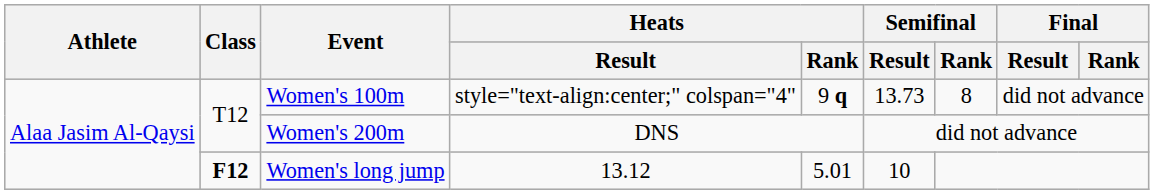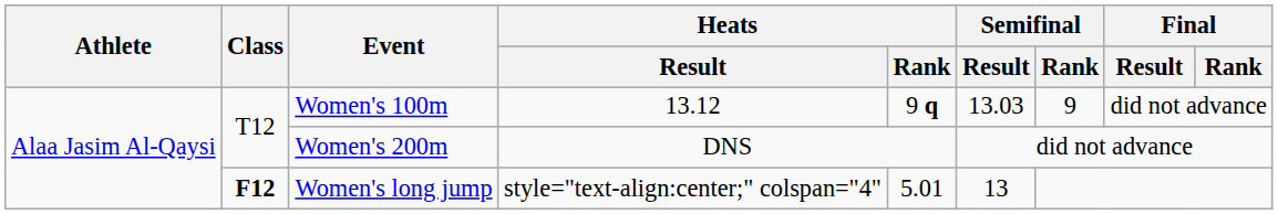Women's 100m | Heats / Result: style="text-align:center;" colspan="4" -> 13.12
Women's 100m | Semifinal / Result: 13.73 -> 13.03
Women's 100m | Semifinal / Rank: 8 -> 9
Women's long jump | Heats / Result: 13.12 -> style="text-align:center;" colspan="4"
Women's long jump | Semifinal / Result: 10 -> 13
